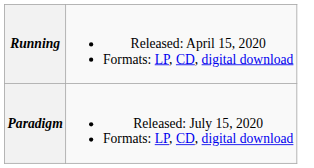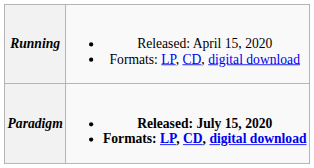Paradigm | column 2: normal -> bold
